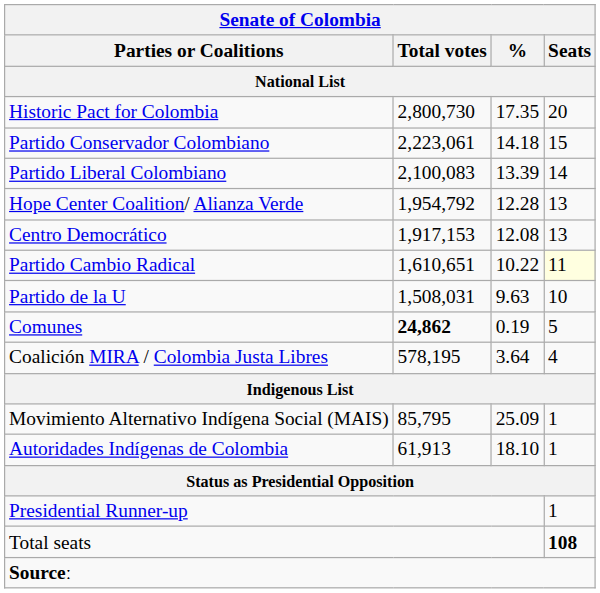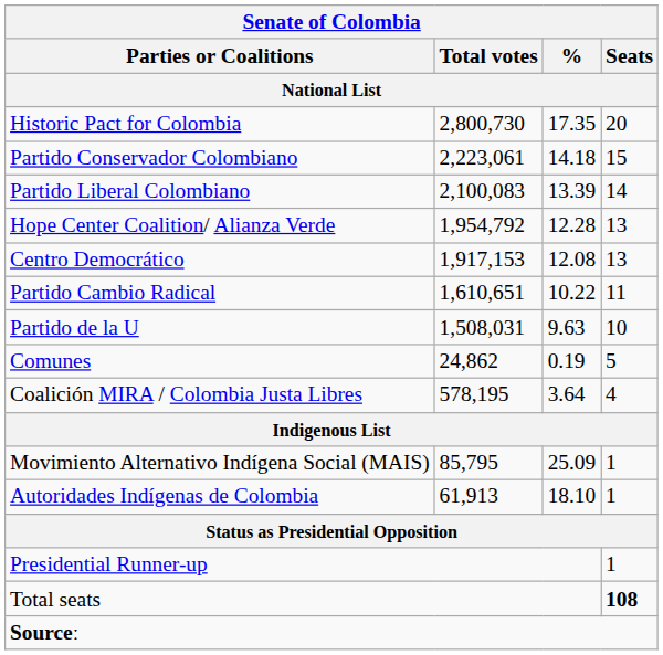Partido Cambio Radical | Seats: lightyellow background -> no background
Comunes | Total votes: bold -> normal
